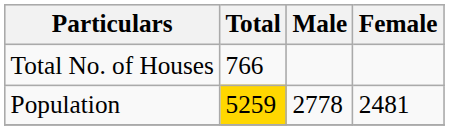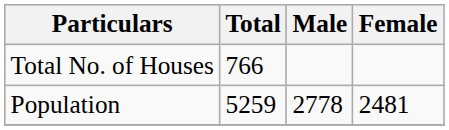Population | Total: gold background -> no background
